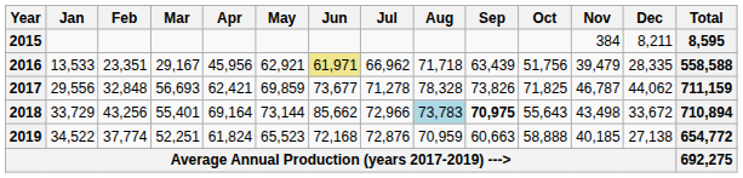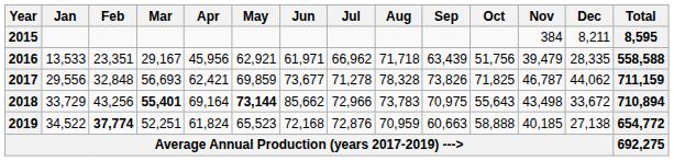2016 | Jun: khaki background -> no background
2018 | Mar: normal -> bold
2018 | May: normal -> bold
2018 | Aug: lightblue background -> no background
2018 | Sep: bold -> normal
2019 | Feb: normal -> bold
